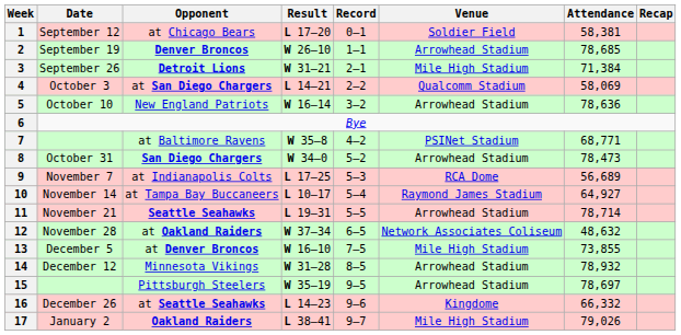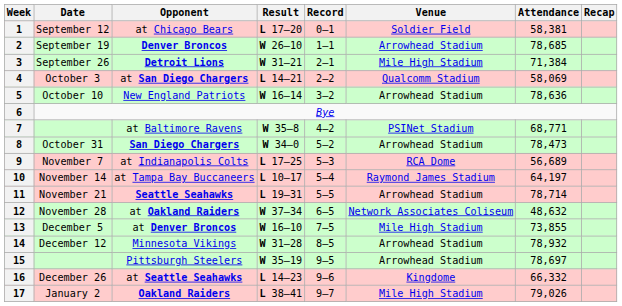10 | Attendance: 64,927 -> 64,197
